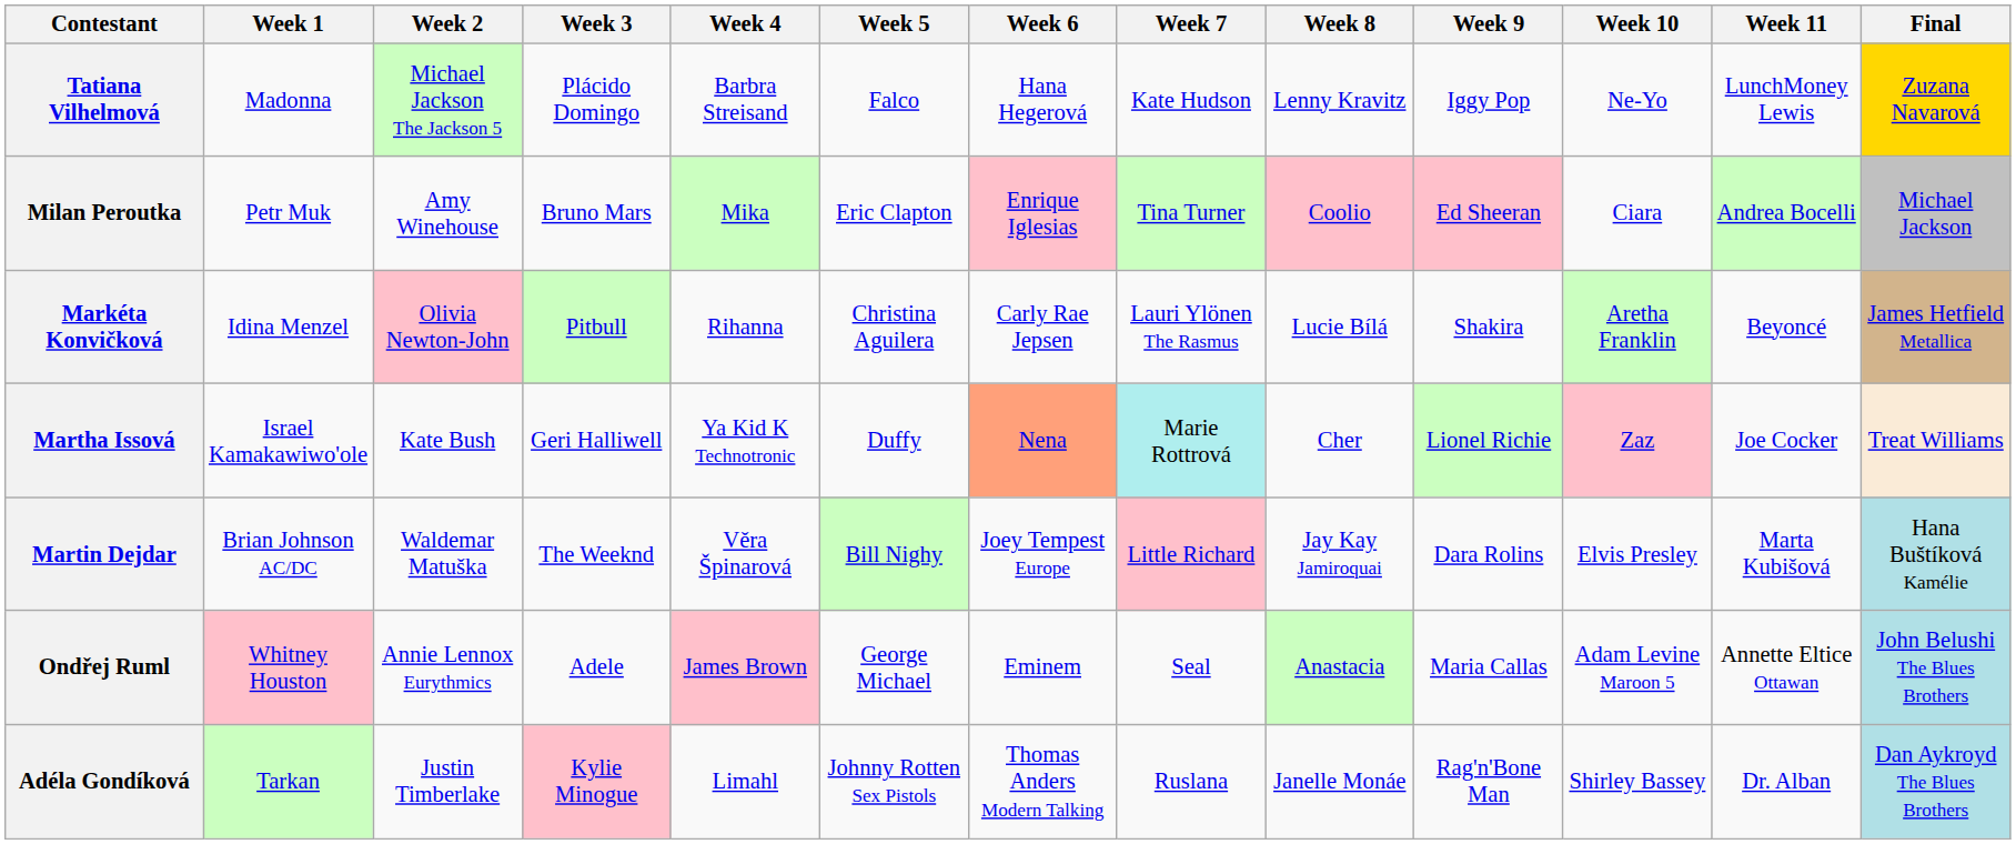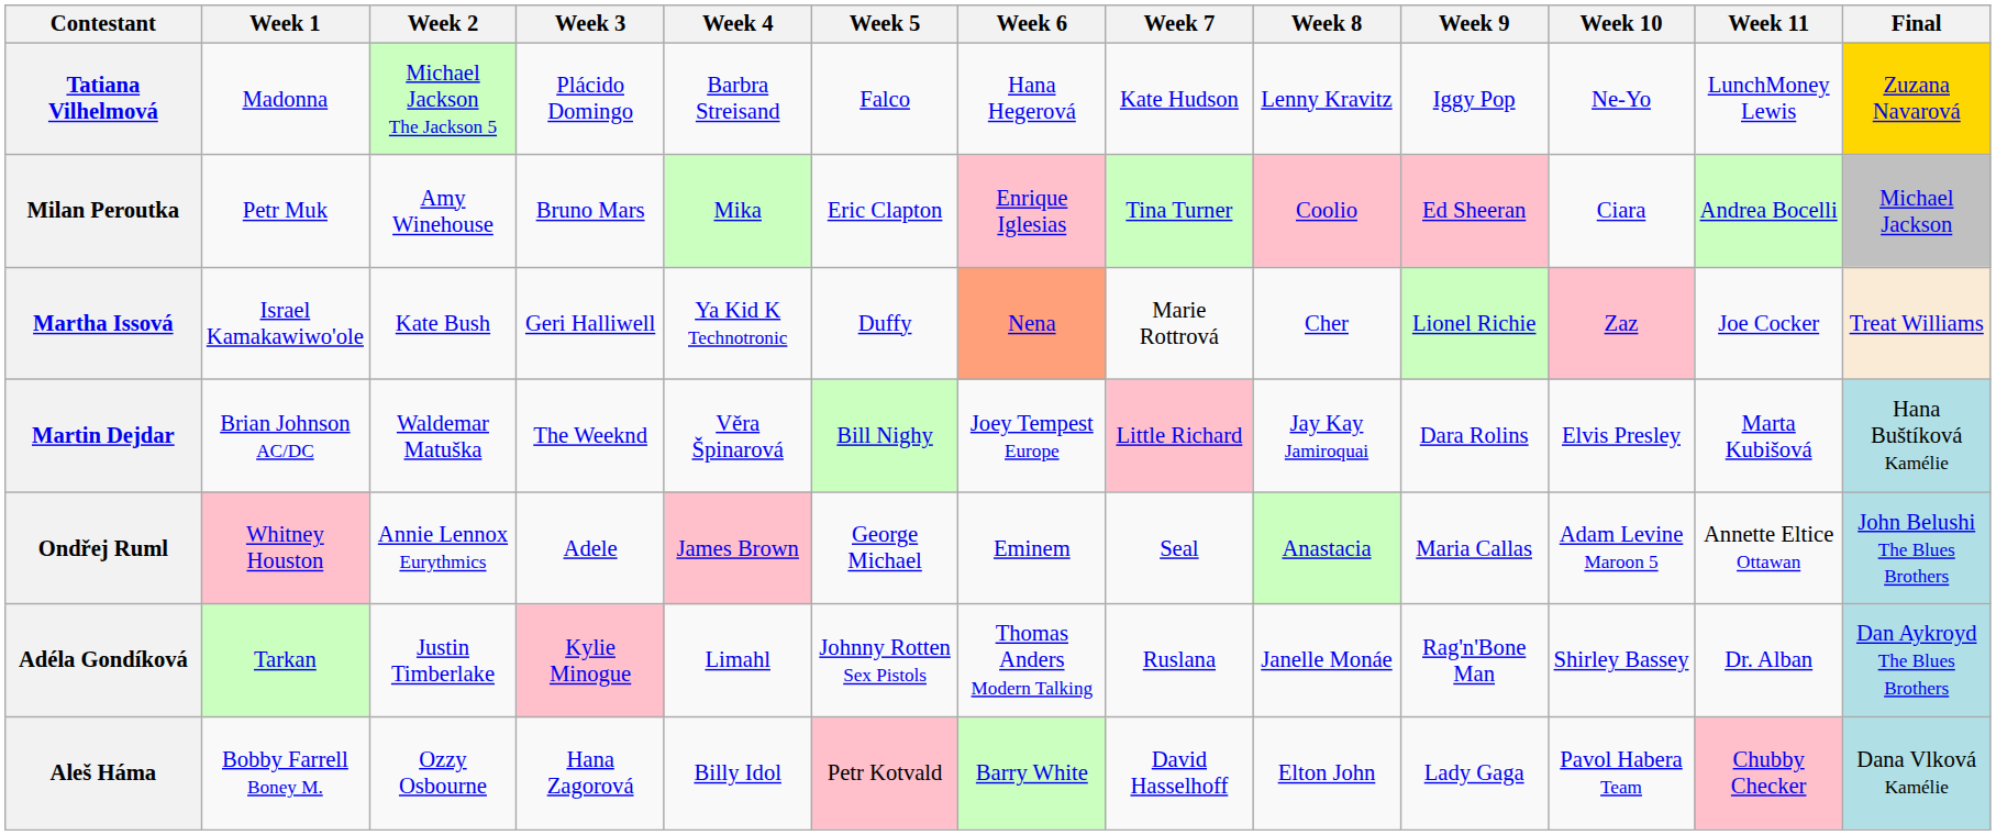- row: Markéta Konvičková | Idina Menzel | Olivia Newton-John | Pitbull | Rihanna | Christina Aguilera | Carly Rae Jepsen | Lauri Ylönen The Rasmus | Lucie Bílá | Shakira | Aretha Franklin | Beyoncé | James Hetfield Metallica
Martha Issová | Week 7: paleturquoise background -> no background
+ row: Aleš Háma | Bobby Farrell Boney M. | Ozzy Osbourne | Hana Zagorová | Billy Idol | Petr Kotvald | Barry White | David Hasselhoff | Elton John | Lady Gaga | Pavol Habera Team | Chubby Checker | Dana Vlková Kamélie
